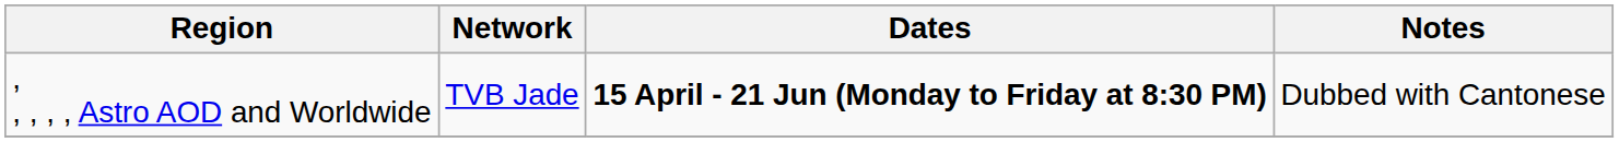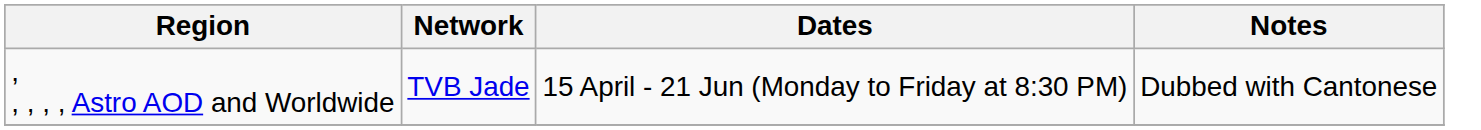, , , , , Astro AOD and Worldwide | Dates: bold -> normal
